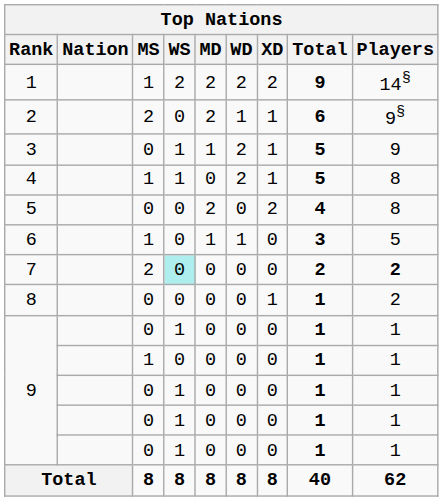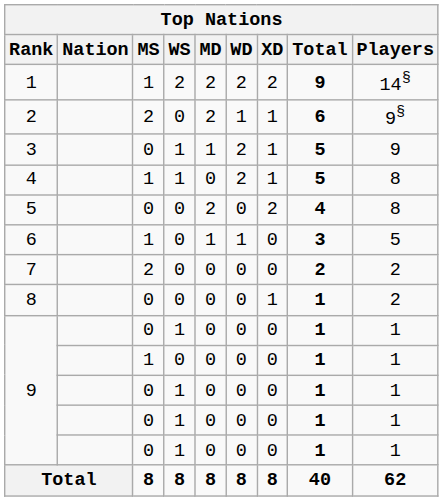7 | WS: paleturquoise background -> no background
7 | Players: bold -> normal
